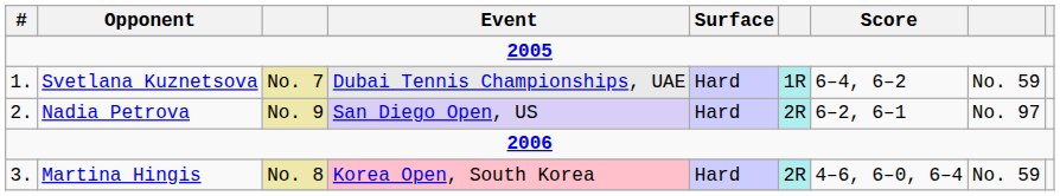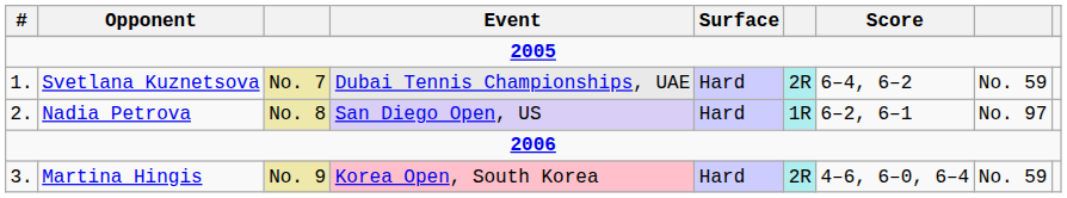Svetlana Kuznetsova | column 6: 1R -> 2R
Nadia Petrova | column 3: No. 9 -> No. 8
Nadia Petrova | column 6: 2R -> 1R
Martina Hingis | column 3: No. 8 -> No. 9
